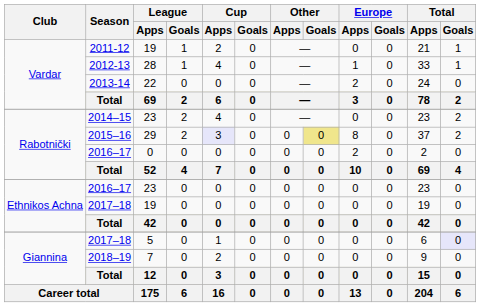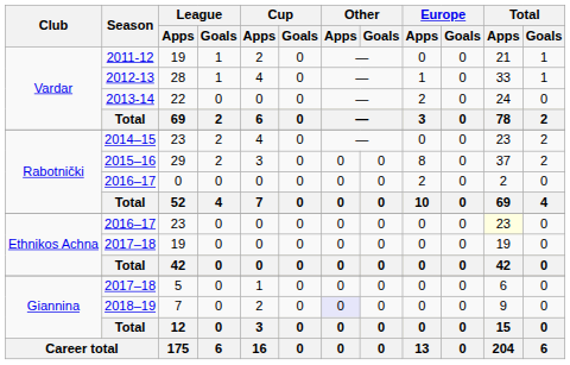2015–16 | Cup / Apps: lavender background -> no background
2015–16 | Other / Goals: khaki background -> no background
2016–17 / 23 | Total / Apps: no background -> lightyellow background
2017–18 / 5 | Total / Goals: lavender background -> no background
2018–19 | Other / Apps: no background -> lavender background
